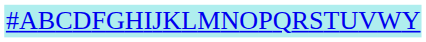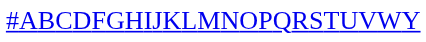row 1 | column 1: paleturquoise background -> no background
